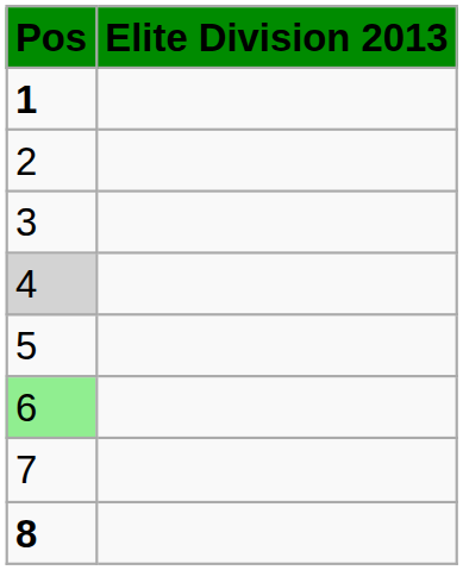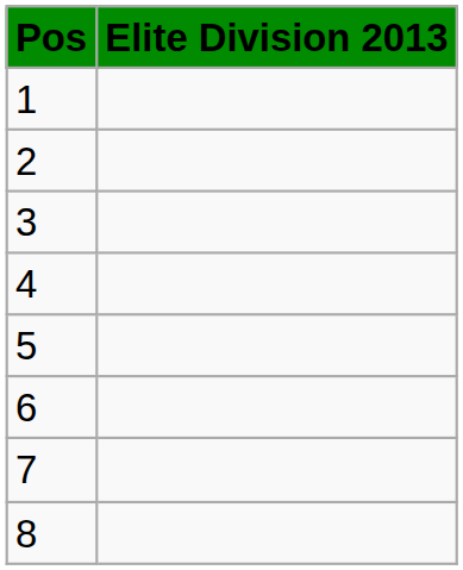1 | Pos: bold -> normal
4 | Pos: lightgrey background -> no background
6 | Pos: lightgreen background -> no background
8 | Pos: bold -> normal
